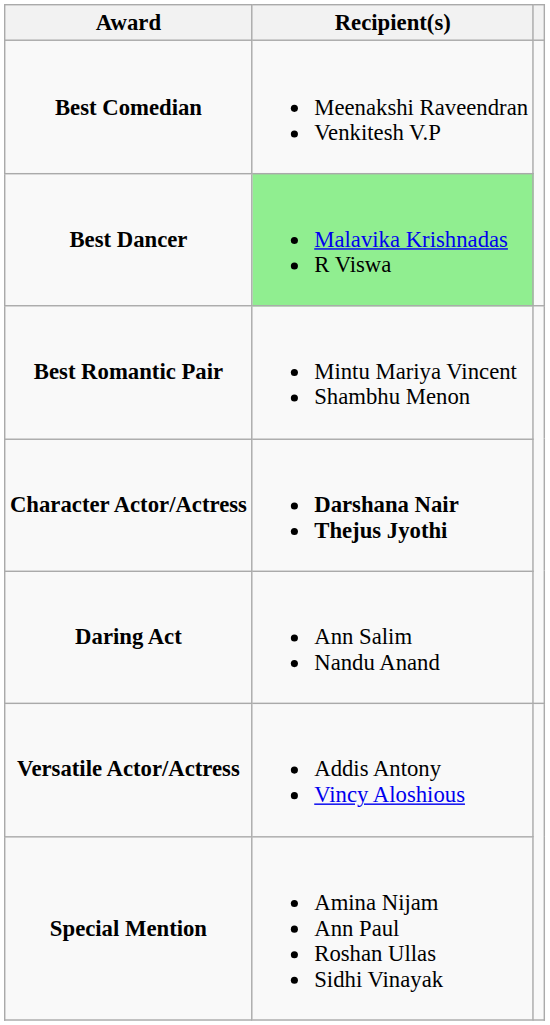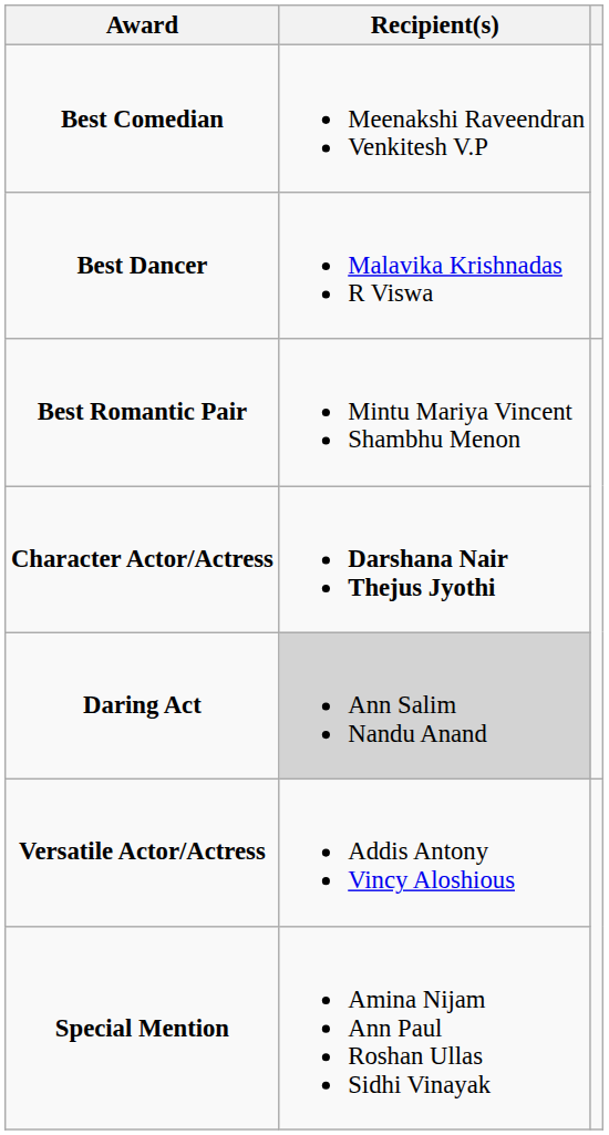Best Dancer | Recipient(s): lightgreen background -> no background
Daring Act | Recipient(s): no background -> lightgrey background
